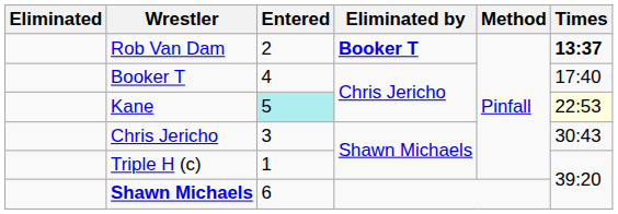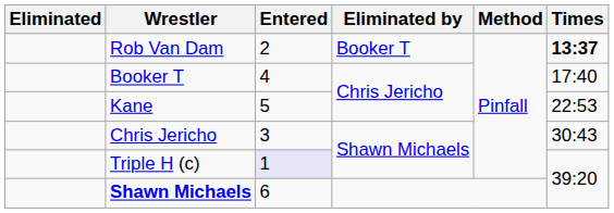Rob Van Dam | Eliminated by: bold -> normal
Kane | Entered: paleturquoise background -> no background
Kane | Times: lightyellow background -> no background
Triple H (c) | Entered: no background -> lavender background
